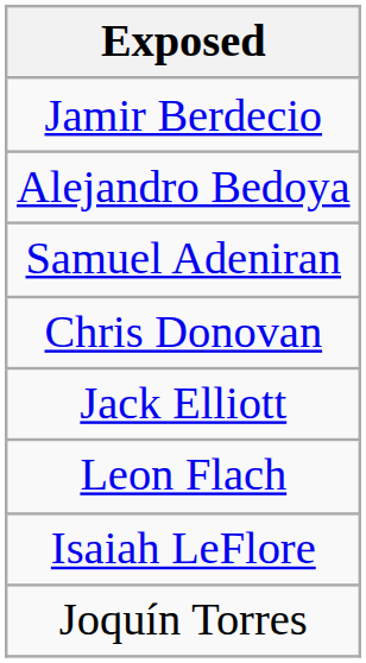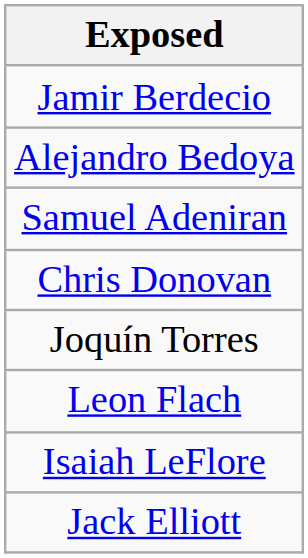row 6 | column 1: Jack Elliott -> Joquín Torres
row 9 | column 1: Joquín Torres -> Jack Elliott
